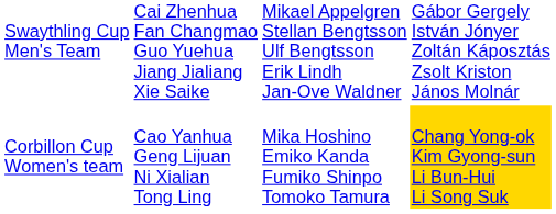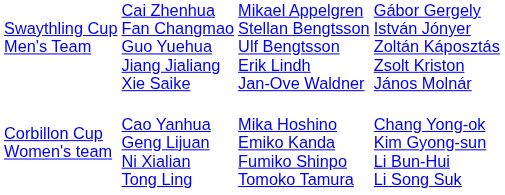Corbillon Cup Women's team | column 4: gold background -> no background
